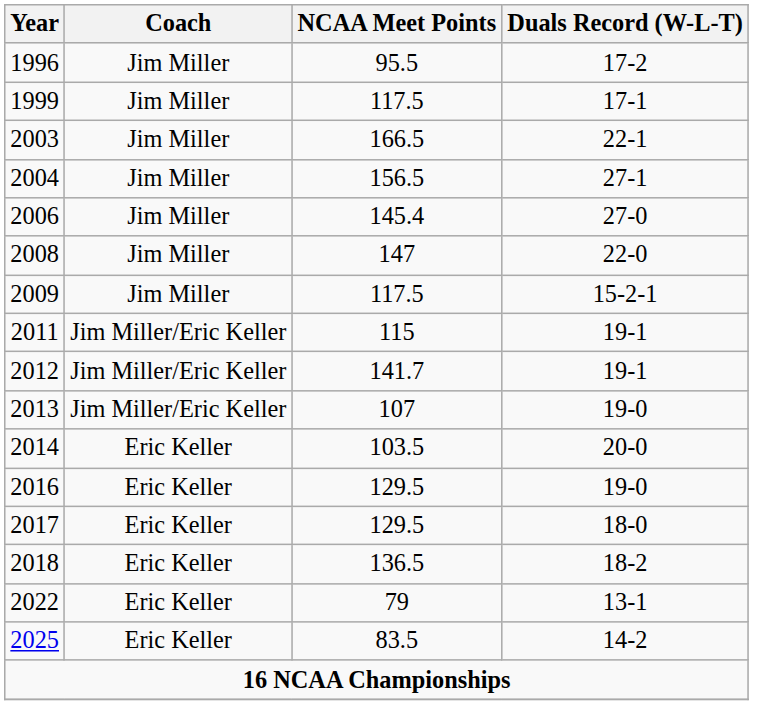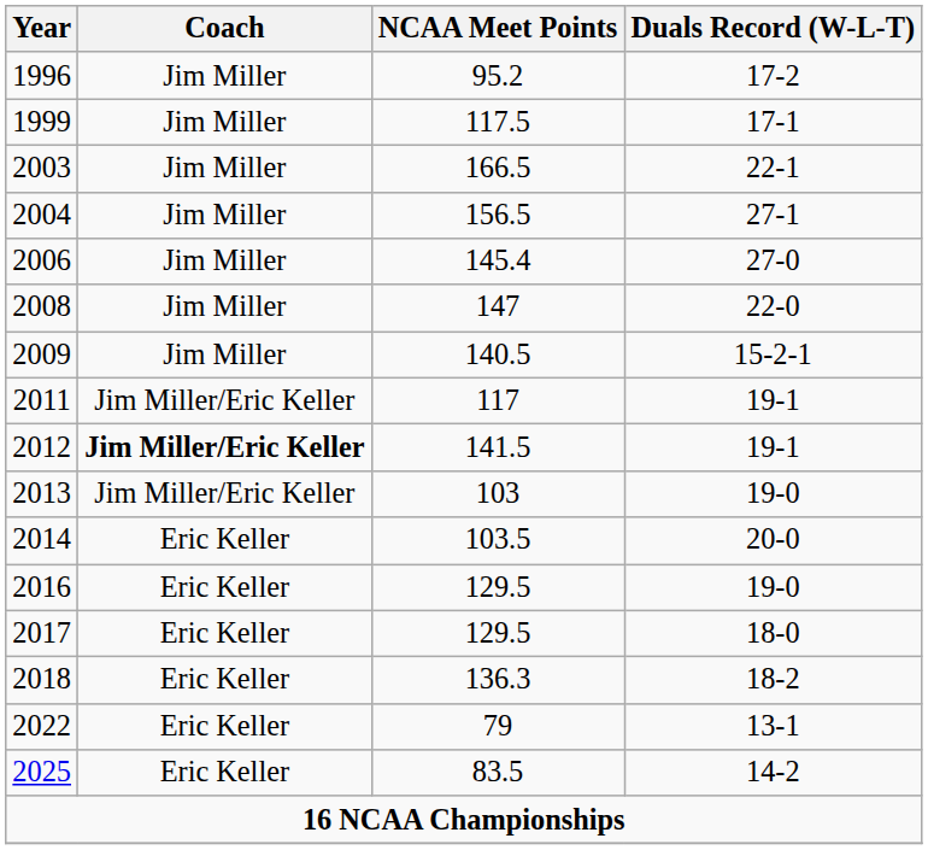1996 | NCAA Meet Points: 95.5 -> 95.2
2009 | NCAA Meet Points: 117.5 -> 140.5
2011 | NCAA Meet Points: 115 -> 117
2012 | Coach: normal -> bold
2012 | NCAA Meet Points: 141.7 -> 141.5
2013 | NCAA Meet Points: 107 -> 103
2018 | NCAA Meet Points: 136.5 -> 136.3
